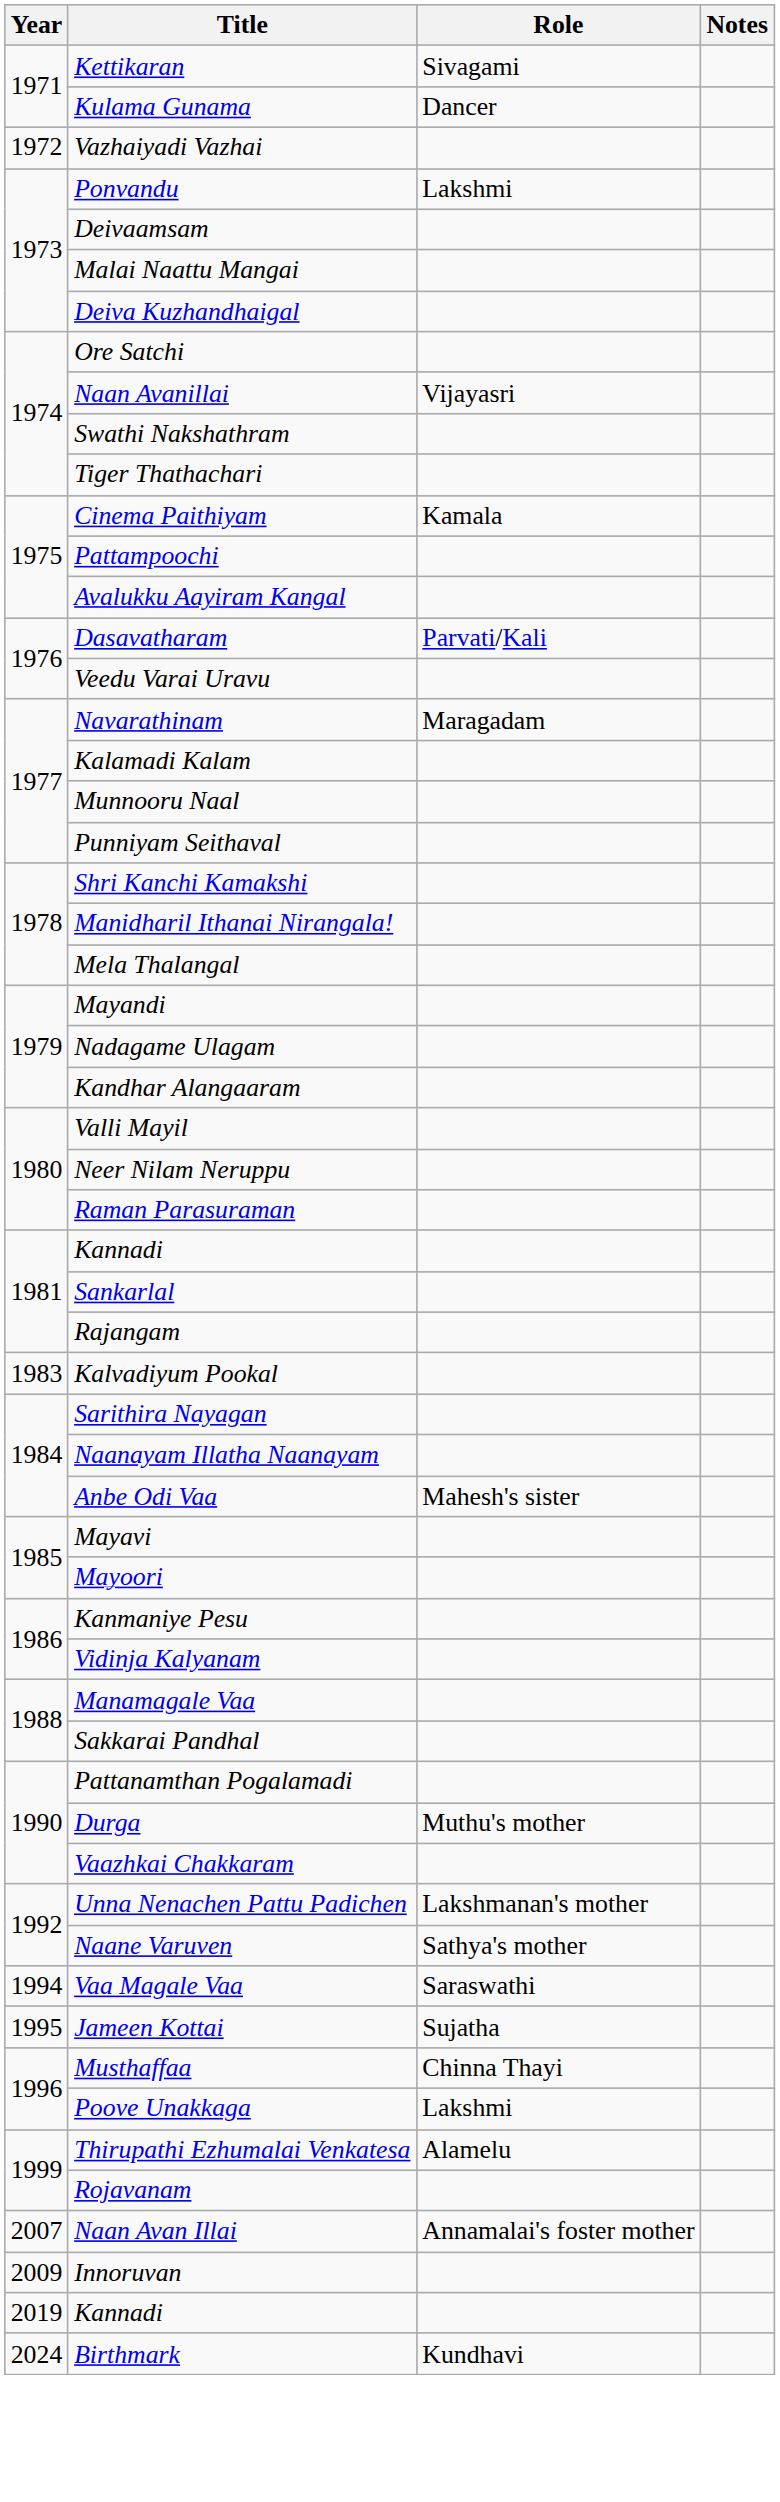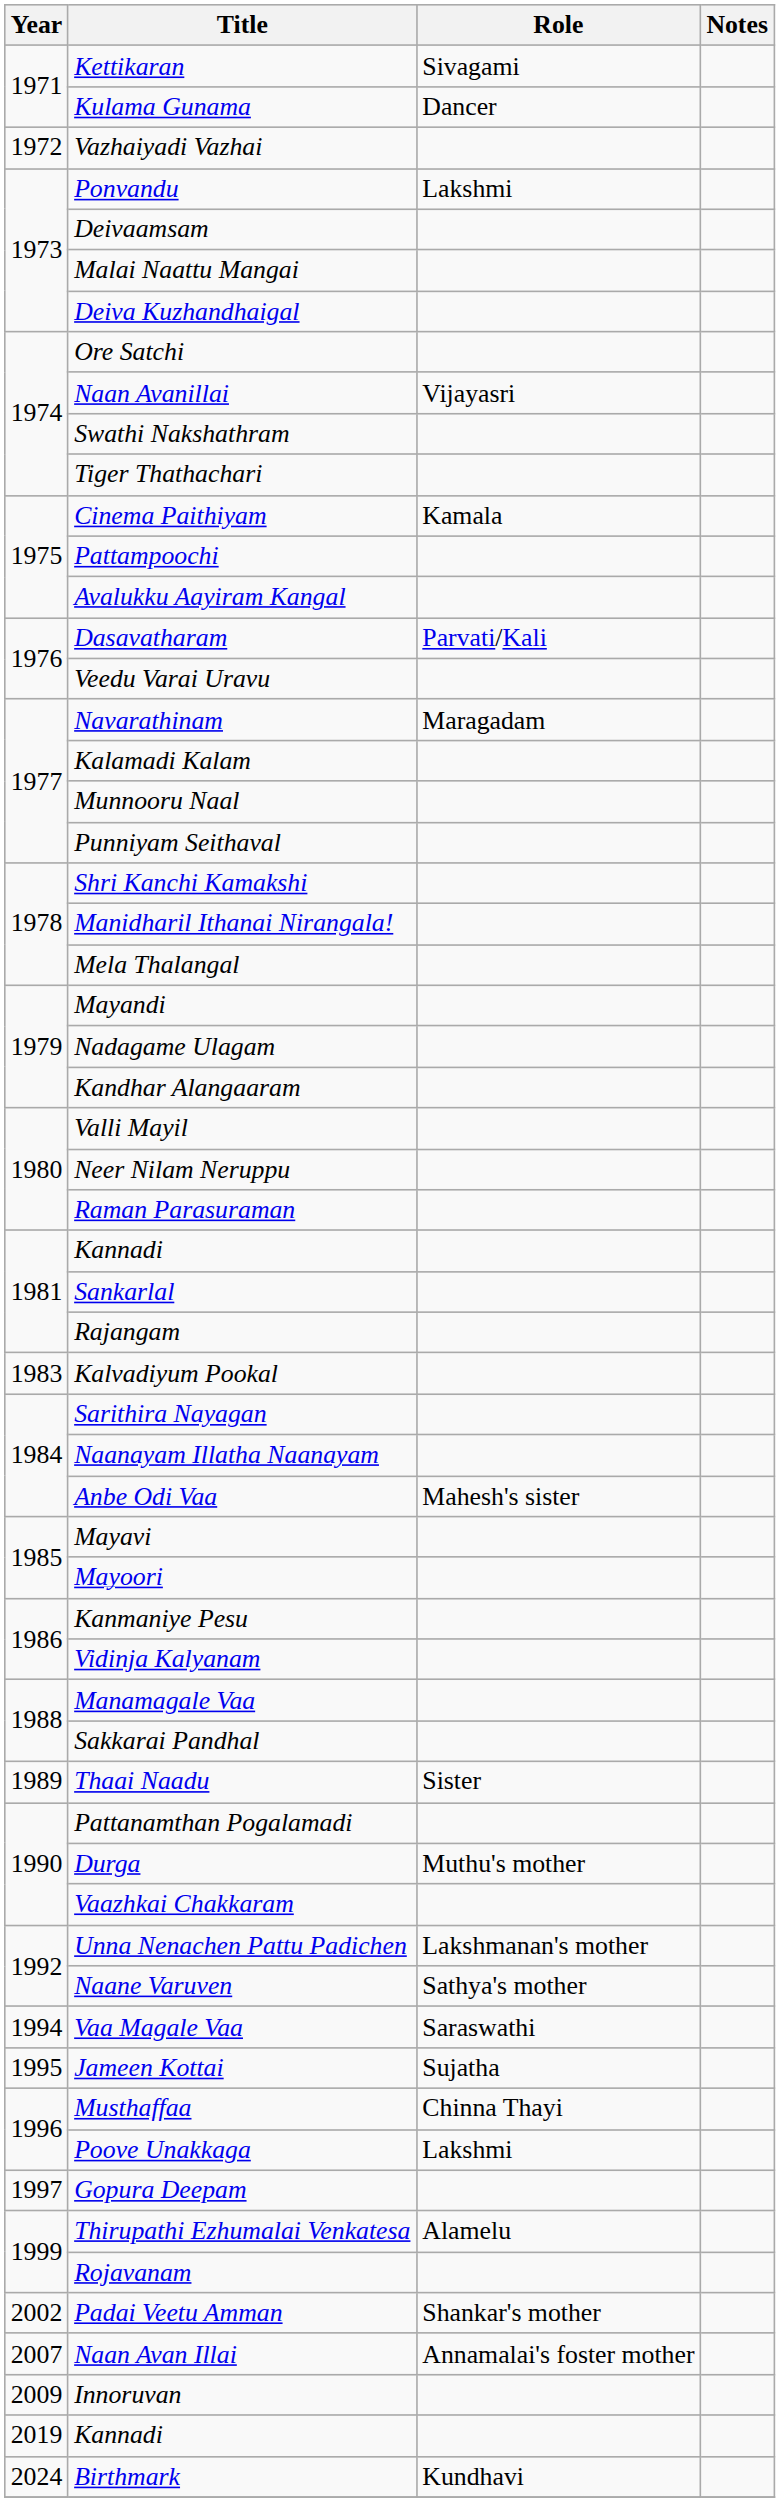+ row: 1989 | Thaai Naadu | Sister
+ row: 1997 | Gopura Deepam
+ row: 2002 | Padai Veetu Amman | Shankar's mother
